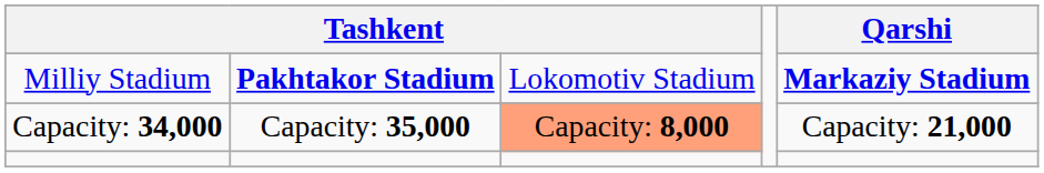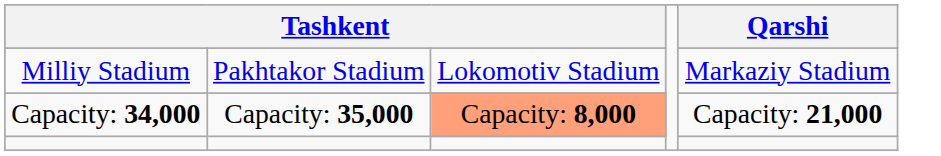Milliy Stadium | column 2: bold -> normal
Milliy Stadium | Qarshi: bold -> normal
